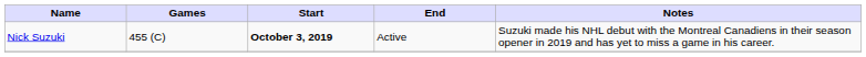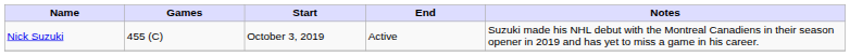Nick Suzuki | Start: bold -> normal
